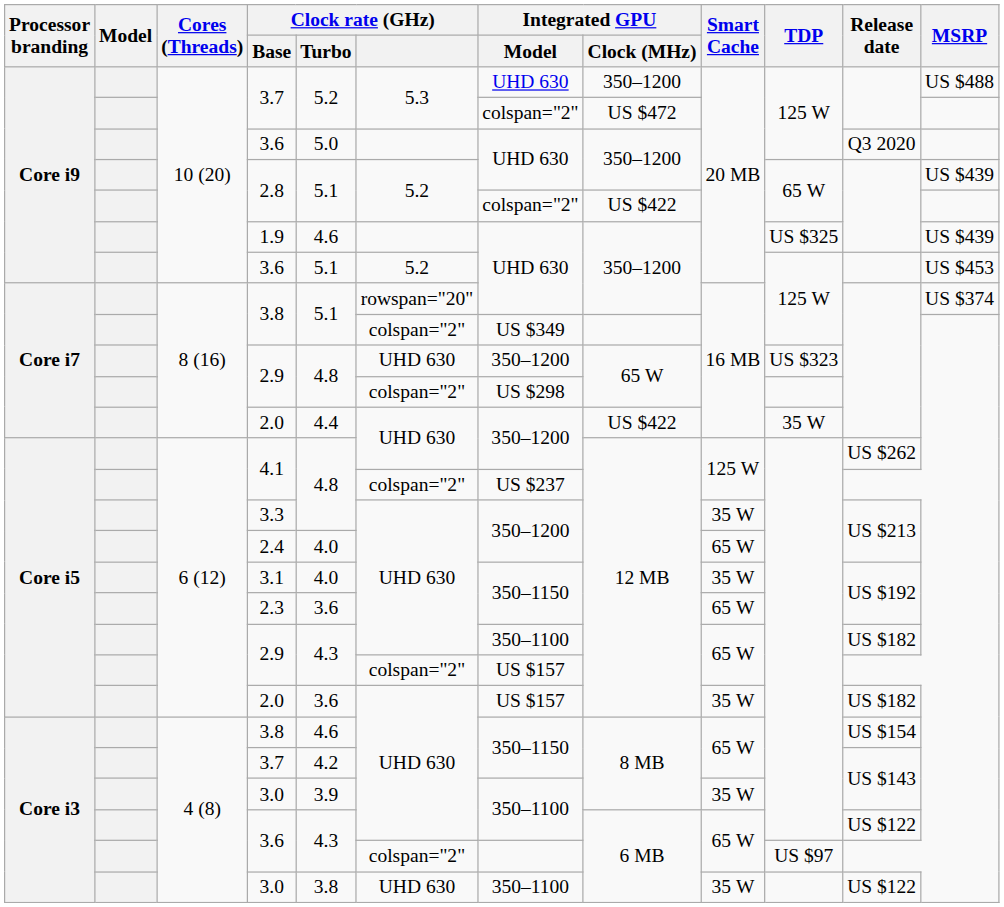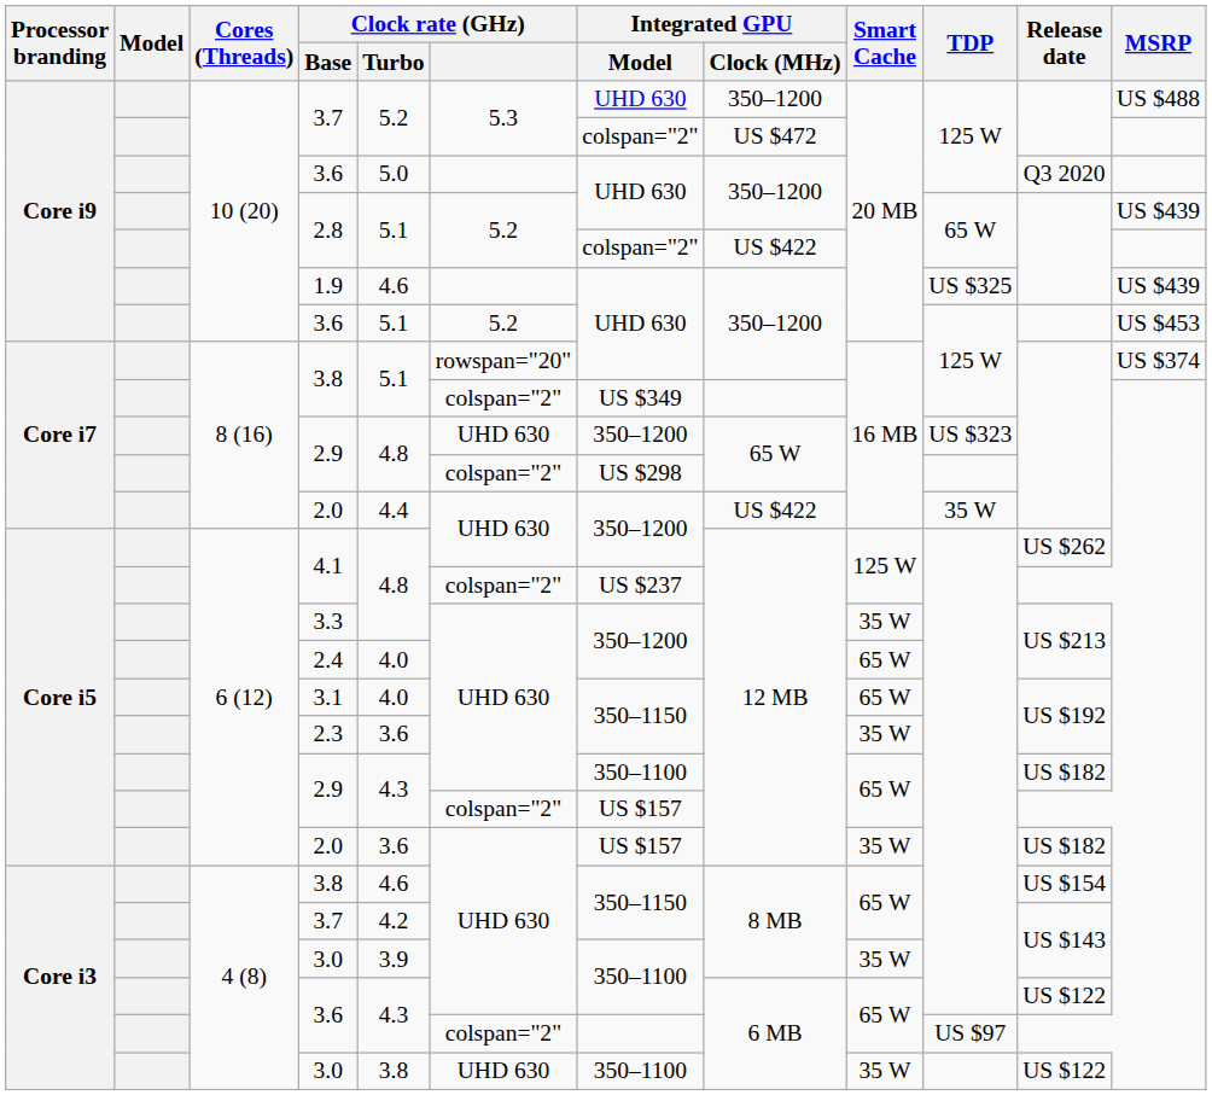3.1 | Smart Cache: 35 W -> 65 W
2.3 | Smart Cache: 65 W -> 35 W
